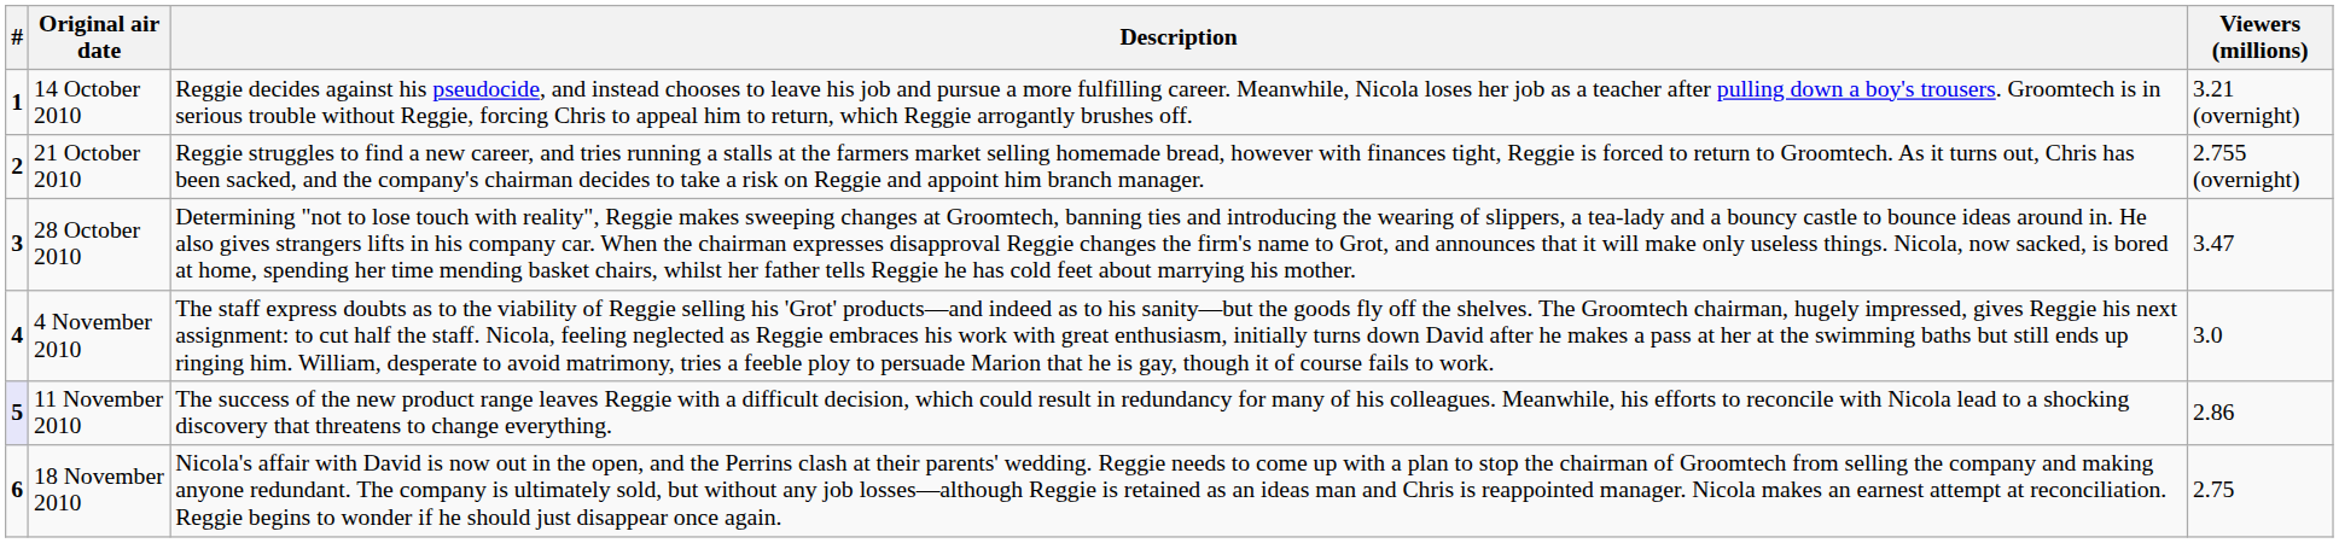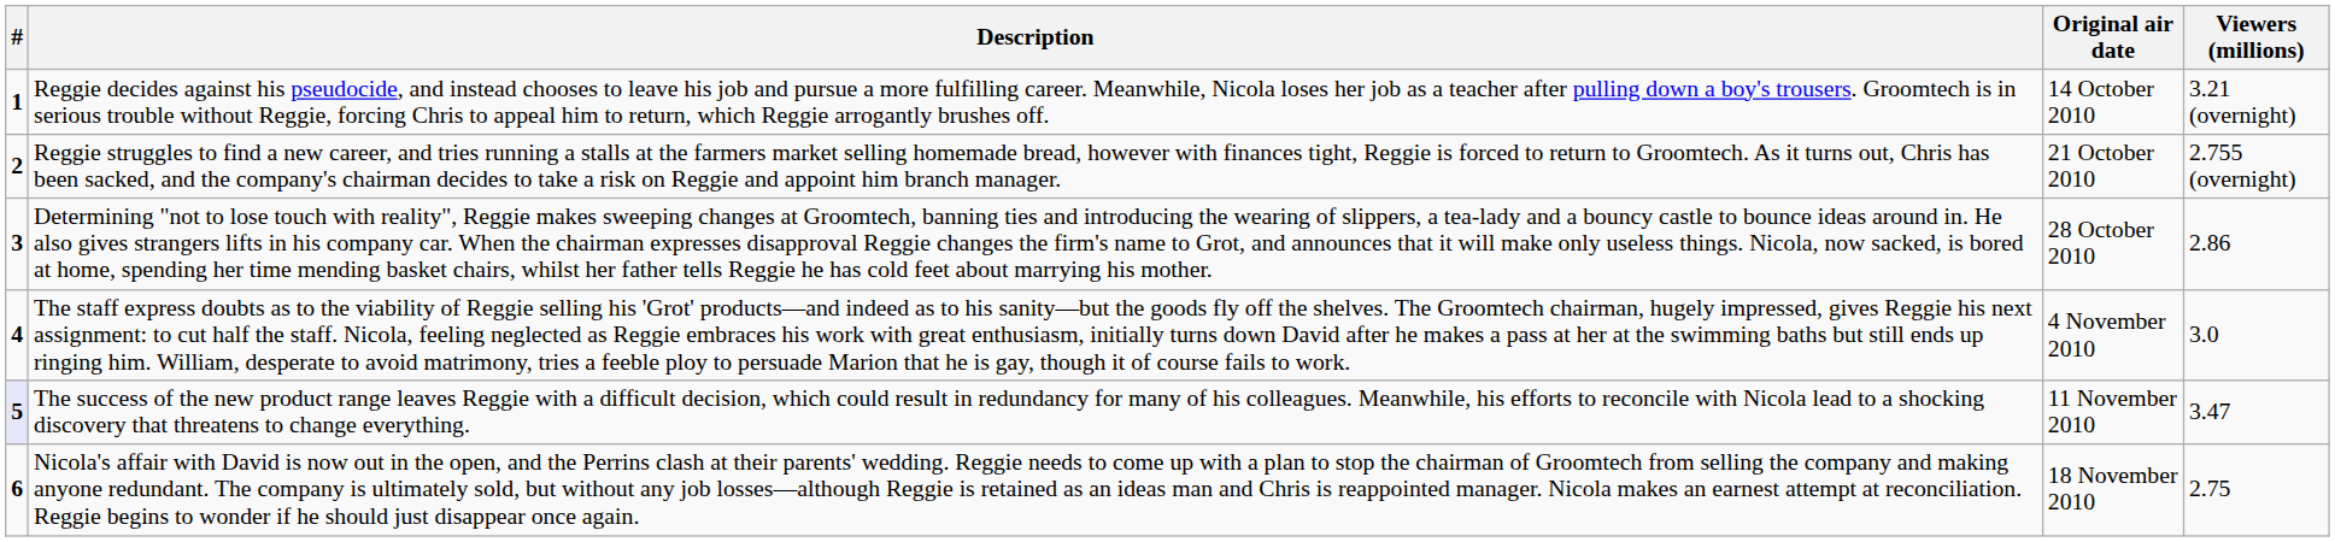columns swapped: Description <-> Original air date
row 4 | Viewers (millions): 3.47 -> 2.86
row 6 | Viewers (millions): 2.86 -> 3.47
